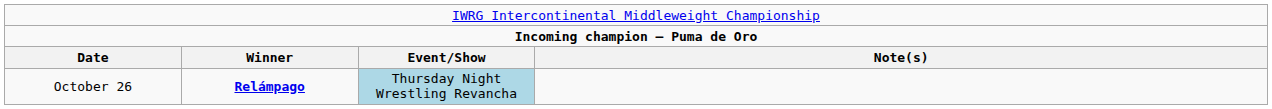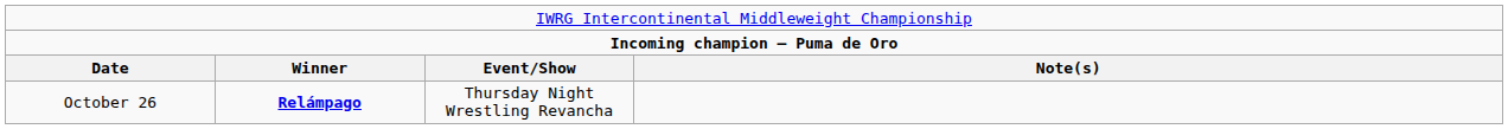October 26 | column 3: lightblue background -> no background
